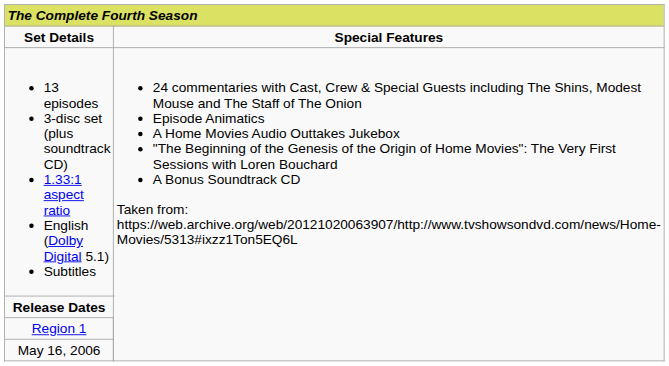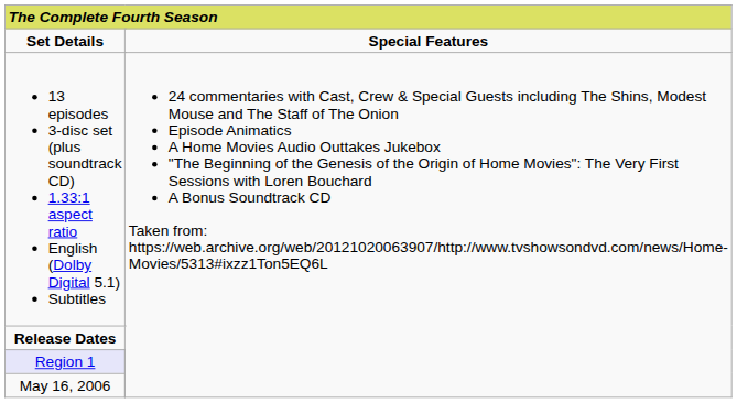Region 1 | column 1: no background -> lavender background
